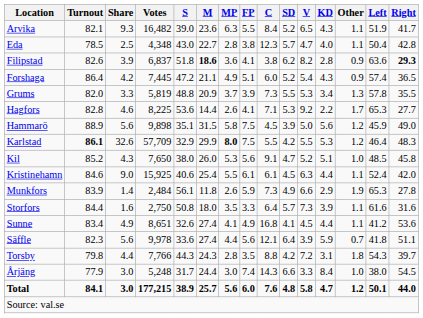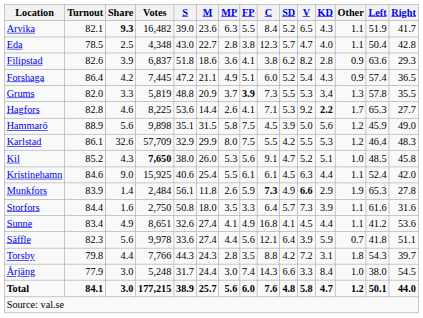Arvika | Share: normal -> bold
Filipstad | M: bold -> normal
Filipstad | Right: bold -> normal
Grums | FP: normal -> bold
Hagfors | KD: normal -> bold
Karlstad | Turnout: bold -> normal
Karlstad | MP: bold -> normal
Kil | Votes: normal -> bold
Munkfors | C: normal -> bold
Munkfors | V: normal -> bold
